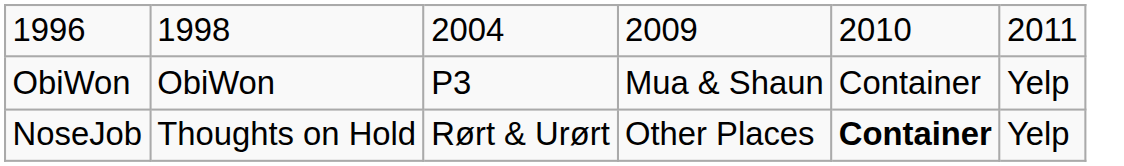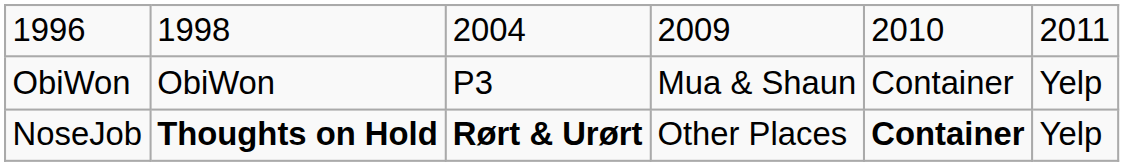NoseJob | column 2: normal -> bold
NoseJob | column 3: normal -> bold
